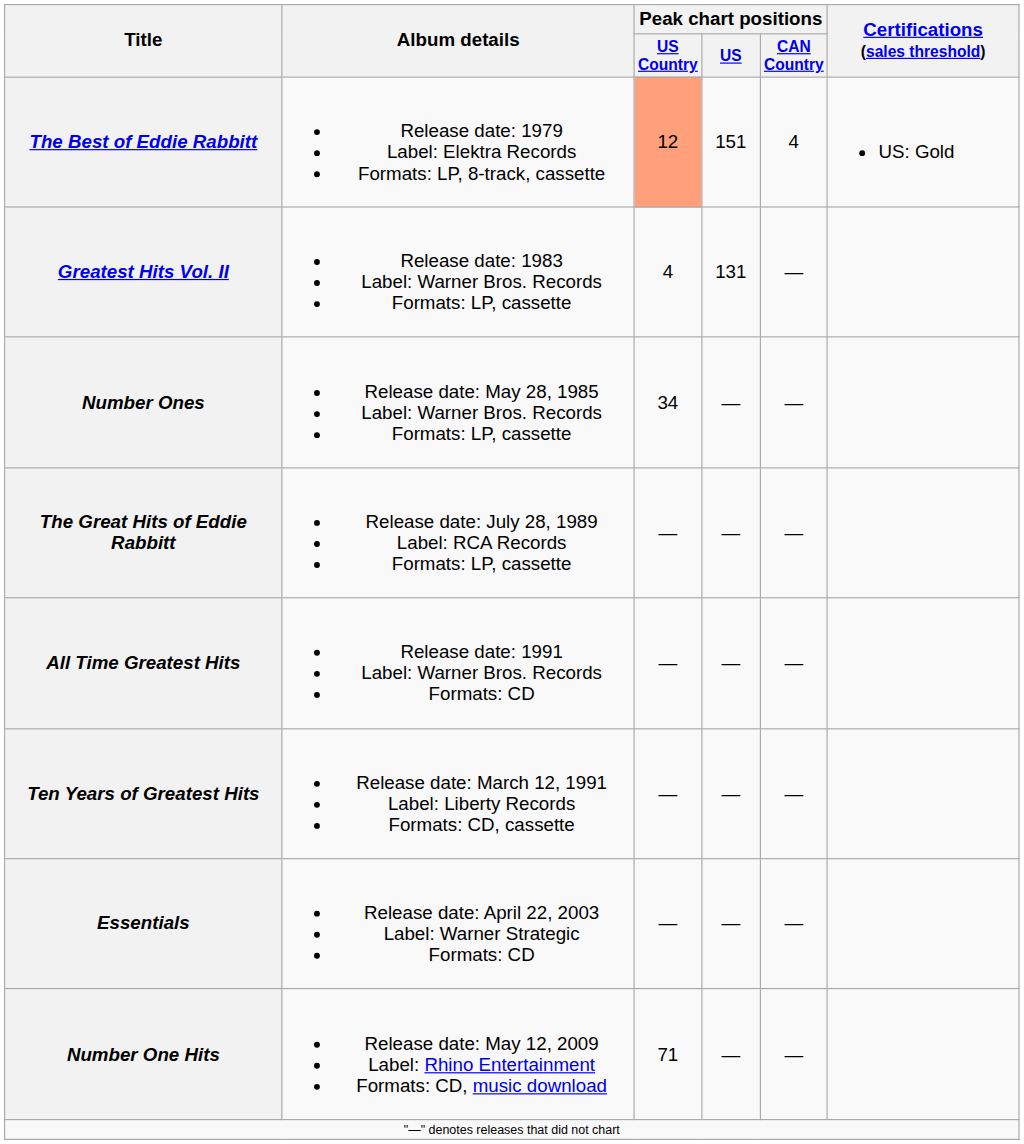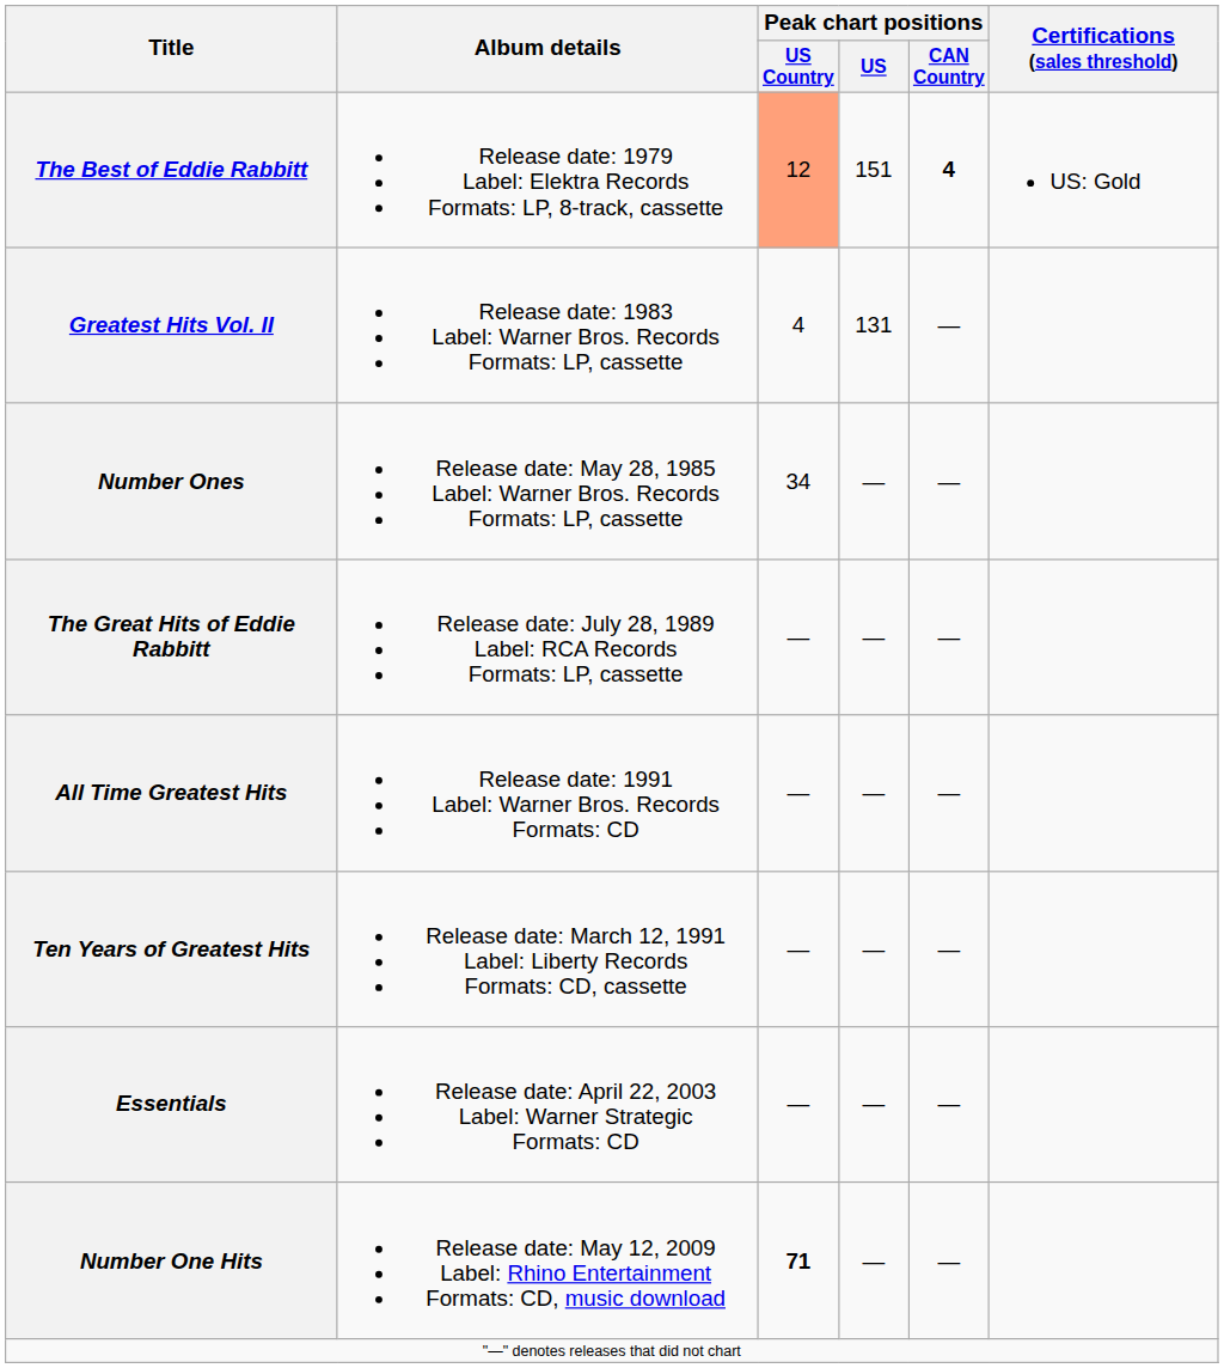The Best of Eddie Rabbitt | Peak chart positions / CAN Country: normal -> bold
Number One Hits | Peak chart positions / US Country: normal -> bold
